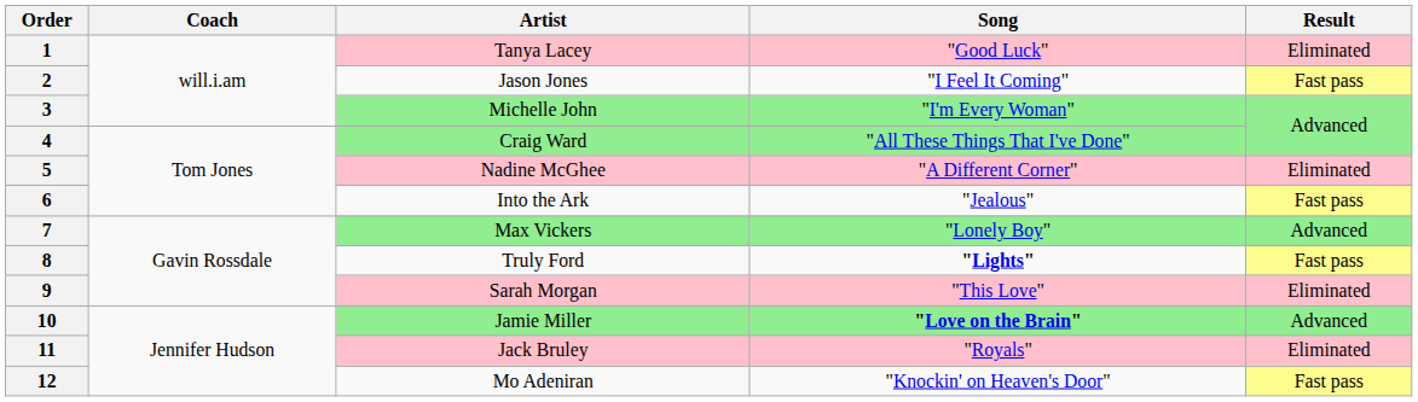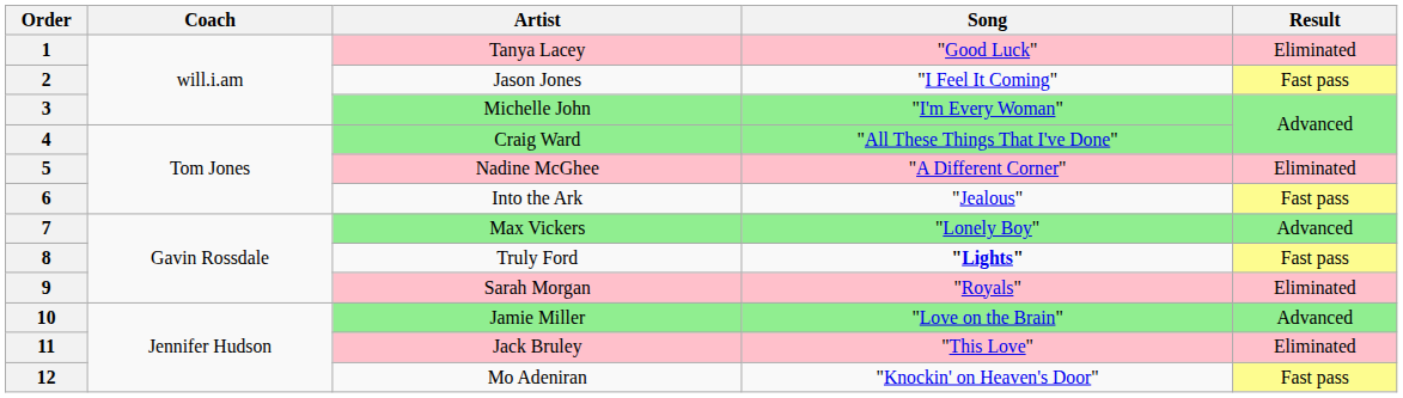9 | Song: "This Love" -> "Royals"
10 | Song: bold -> normal
11 | Song: "Royals" -> "This Love"
